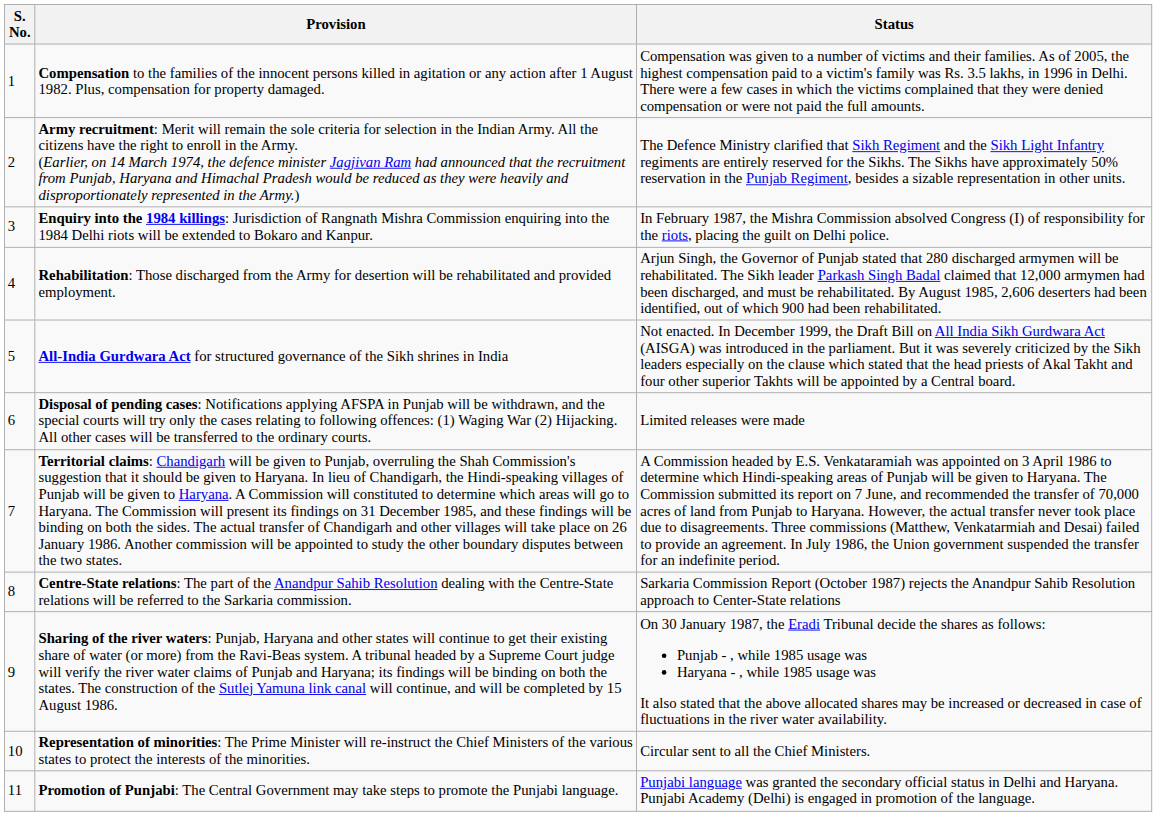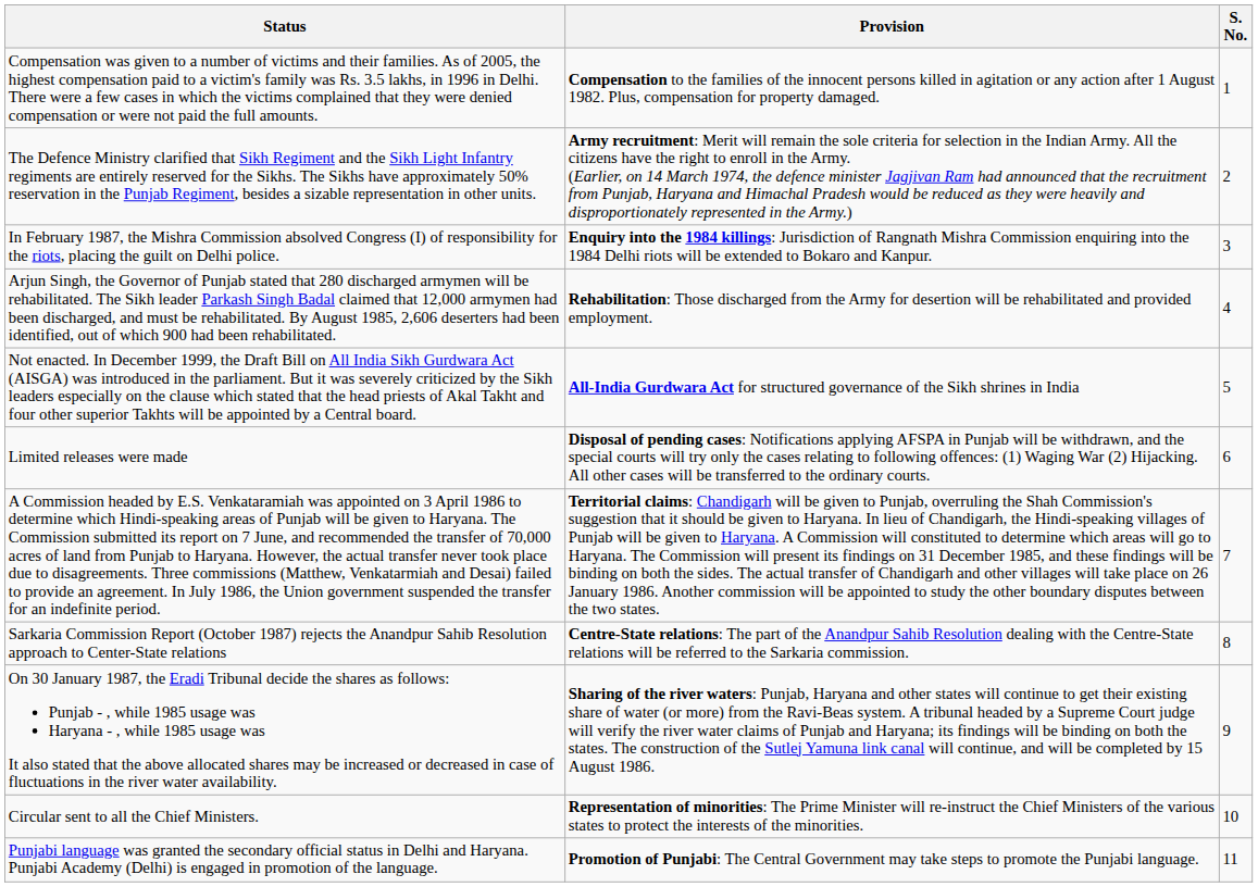columns swapped: S. No. <-> Status
